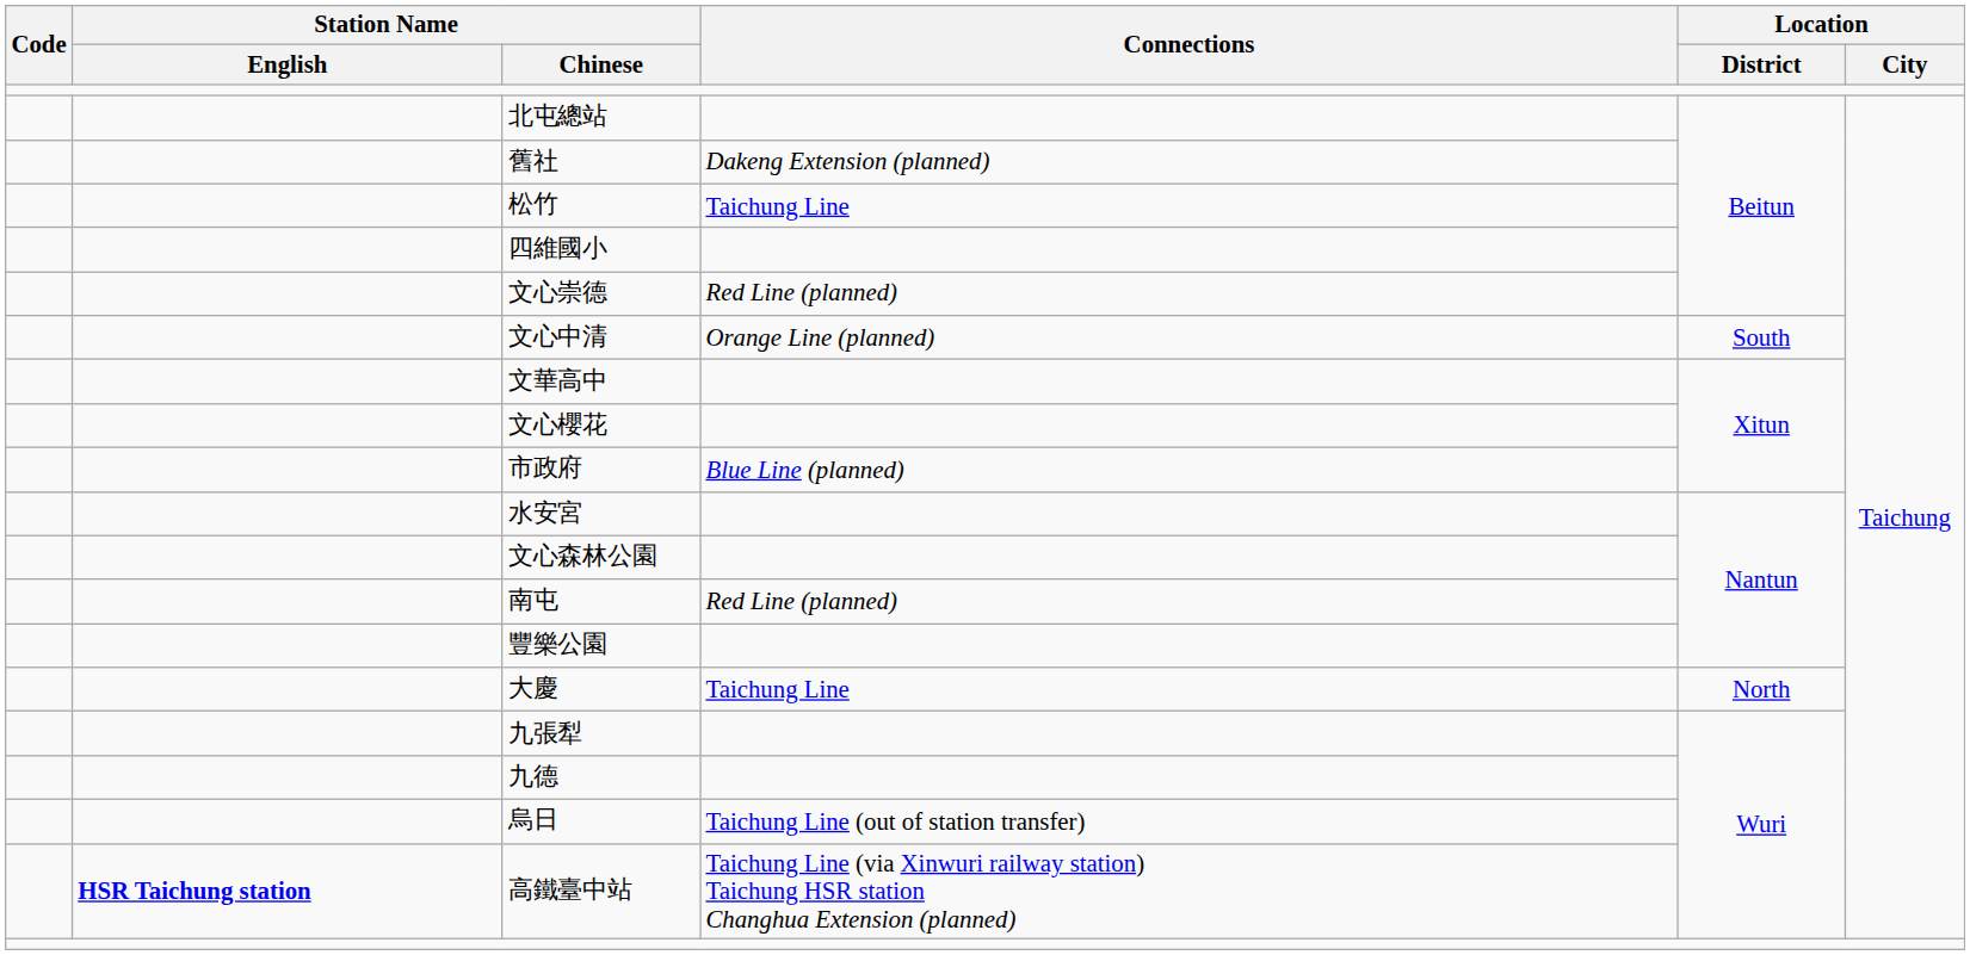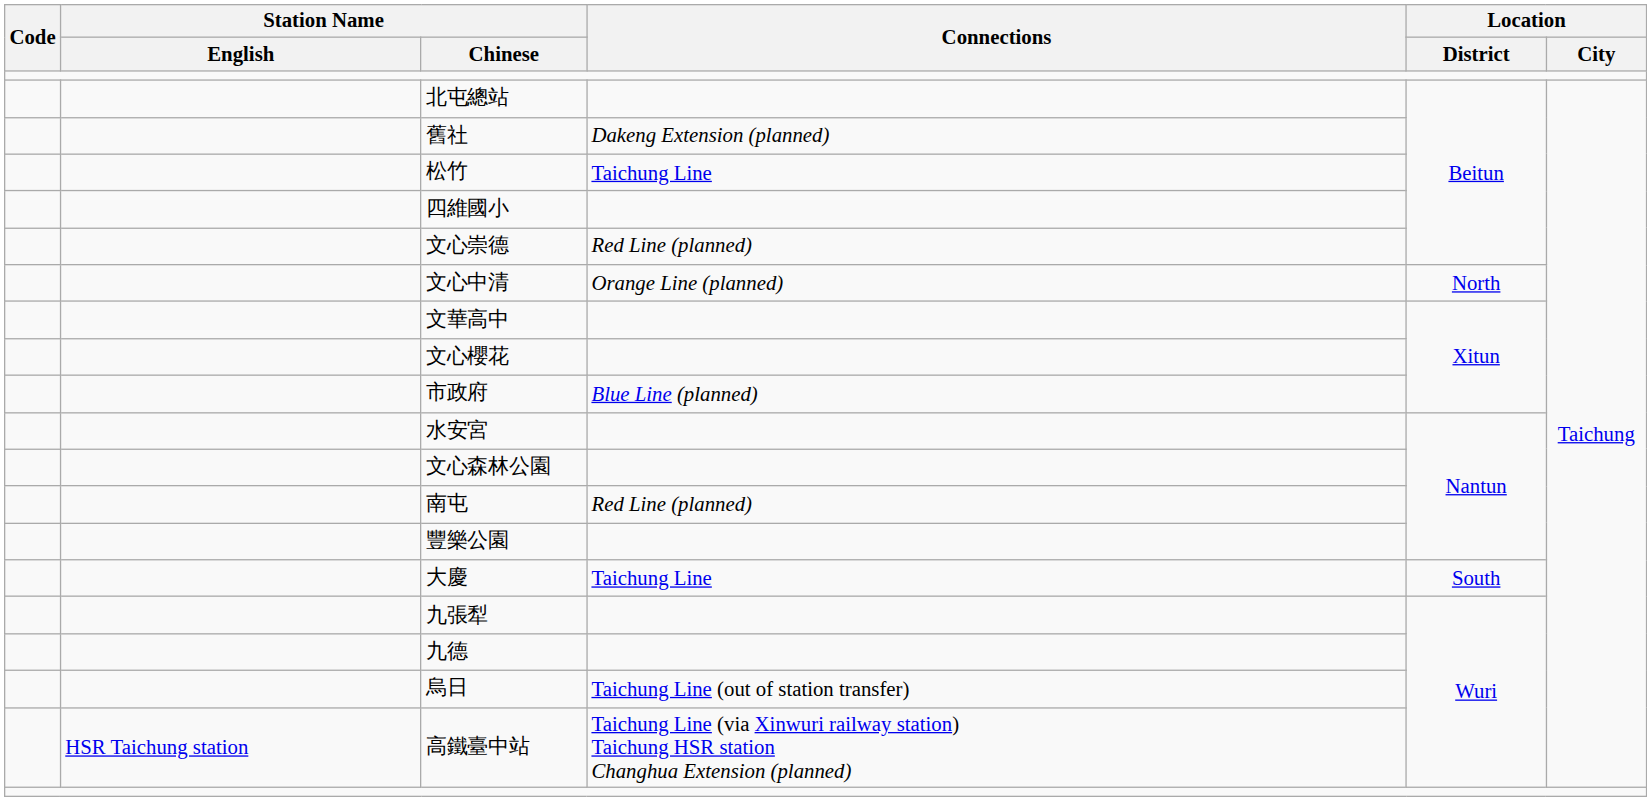文心中清 | Location / District: South -> North
大慶 | Location / District: North -> South
高鐵臺中站 | Station Name / English: bold -> normal
